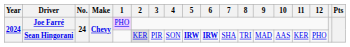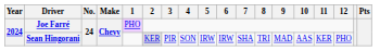Sean Hingorani | 5: bold -> normal
Sean Hingorani | 6: bold -> normal
